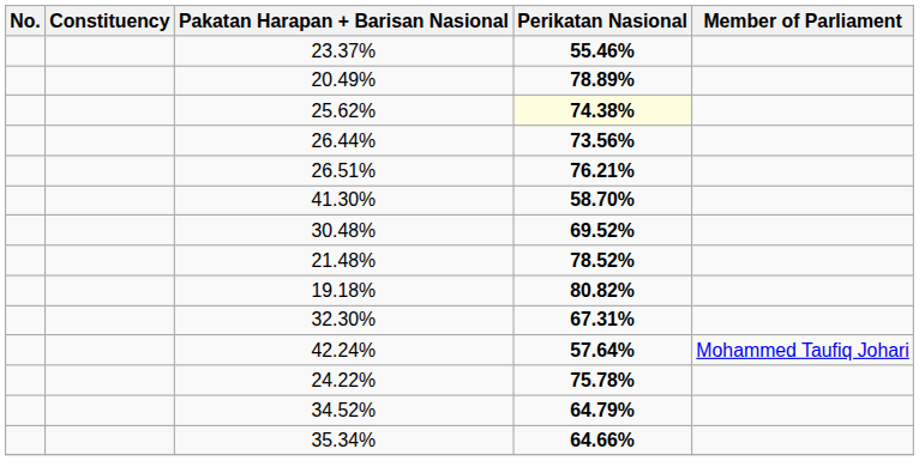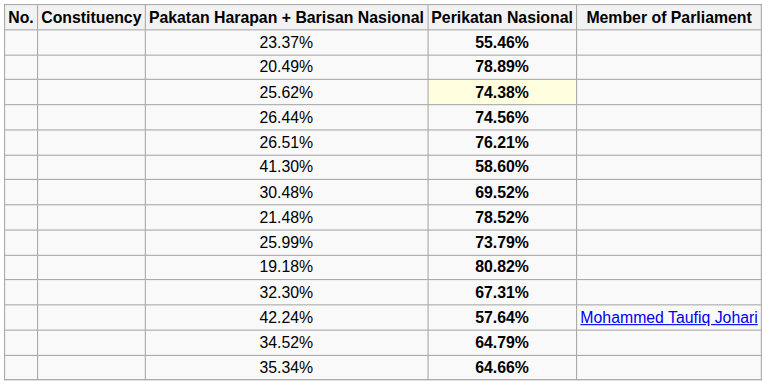26.44% | Perikatan Nasional: 73.56% -> 74.56%
41.30% | Perikatan Nasional: 58.70% -> 58.60%
+ row: 25.99% | 73.79%
- row: 24.22% | 75.78%
